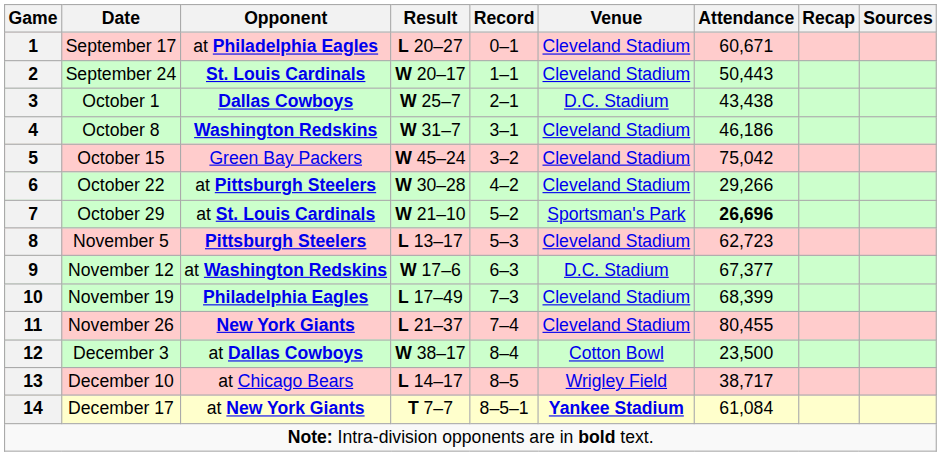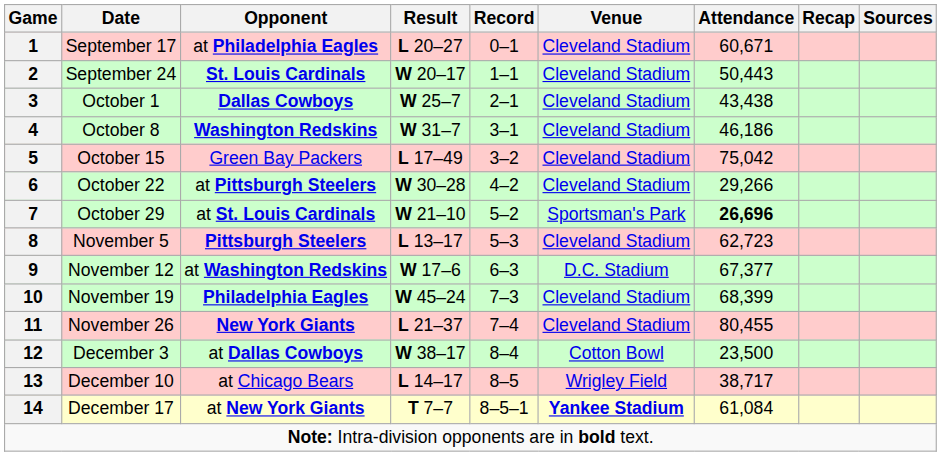3 | Venue: D.C. Stadium -> Cleveland Stadium
5 | Result: W 45–24 -> L 17–49
10 | Result: L 17–49 -> W 45–24
